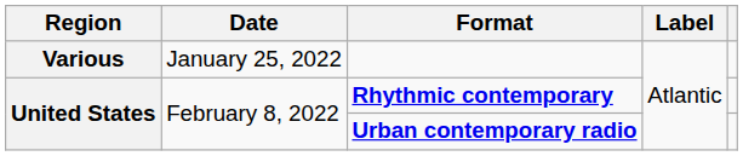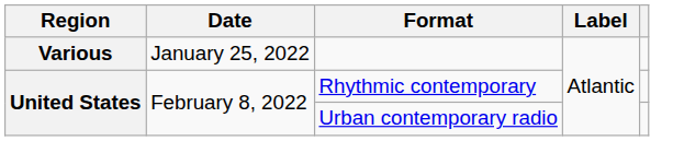Rhythmic contemporary | Format: bold -> normal
Urban contemporary radio | Format: bold -> normal
